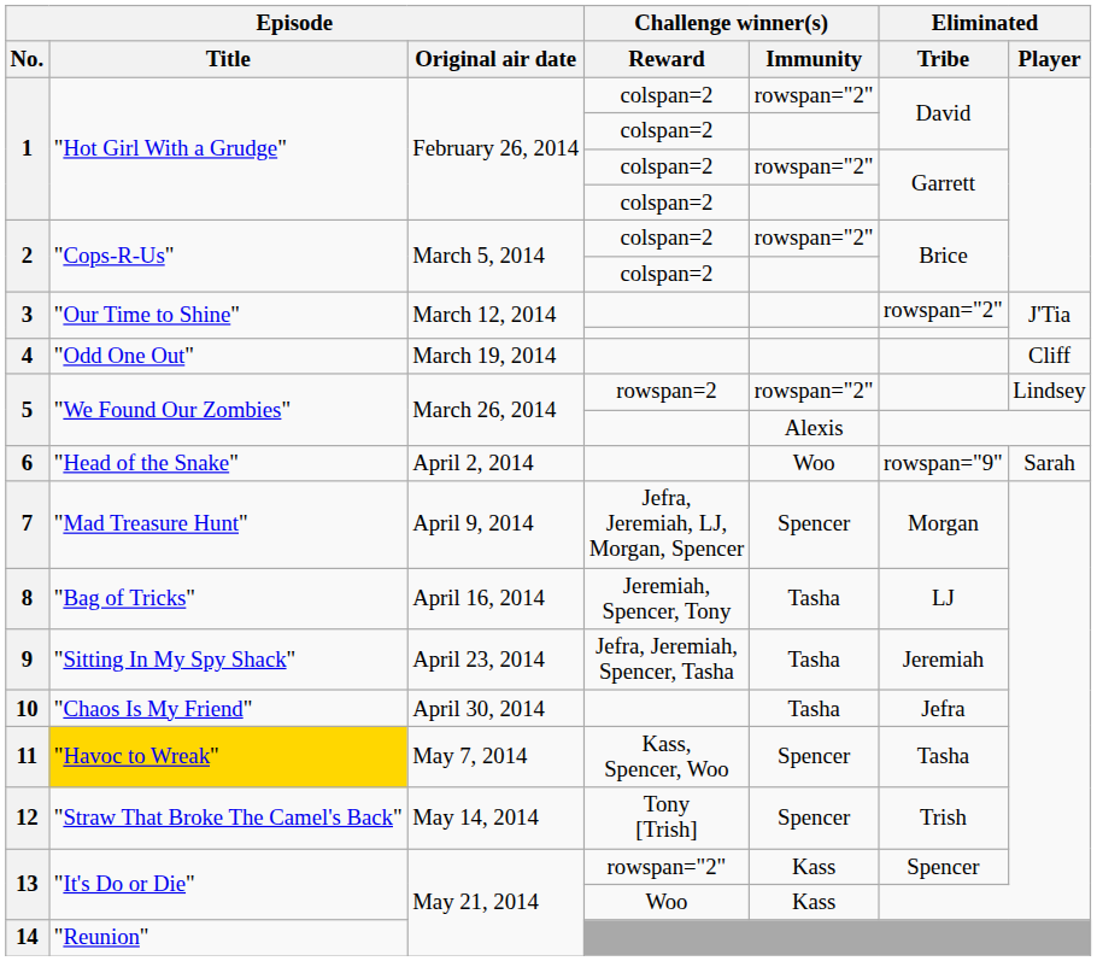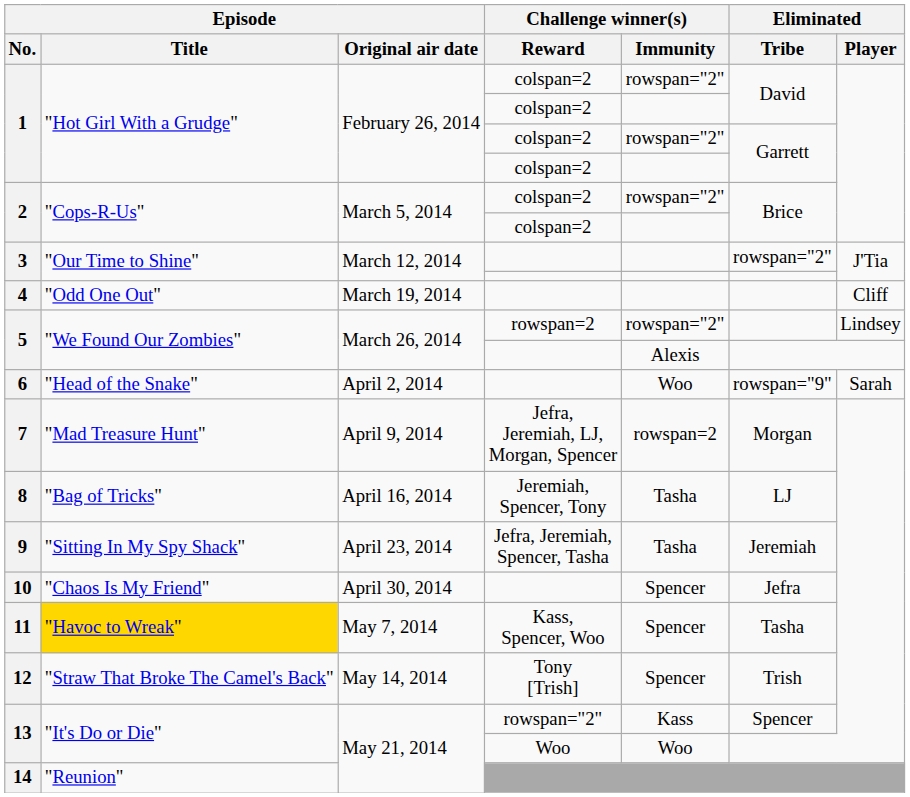7 | Challenge winner(s) / Immunity: Spencer -> rowspan=2
10 | Challenge winner(s) / Immunity: Tasha -> Spencer
13 / Woo | Challenge winner(s) / Immunity: Kass -> Woo
